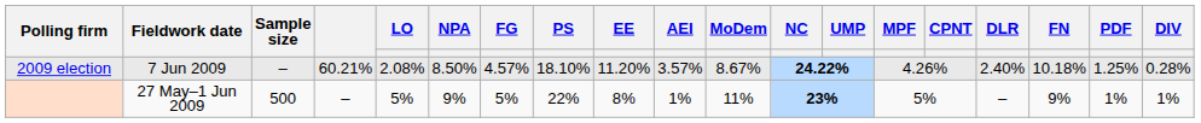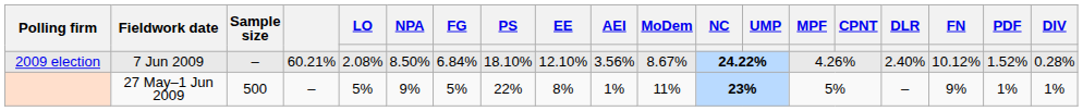2009 election | FG: 4.57% -> 6.84%
2009 election | EE: 11.20% -> 12.10%
2009 election | AEI: 3.57% -> 3.56%
2009 election | FN: 10.18% -> 10.12%
2009 election | PDF: 1.25% -> 1.52%
